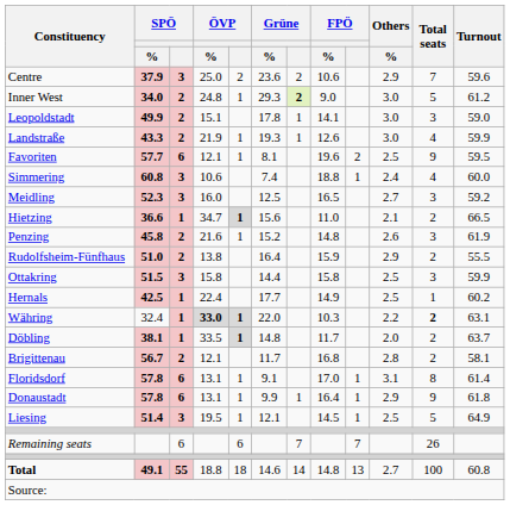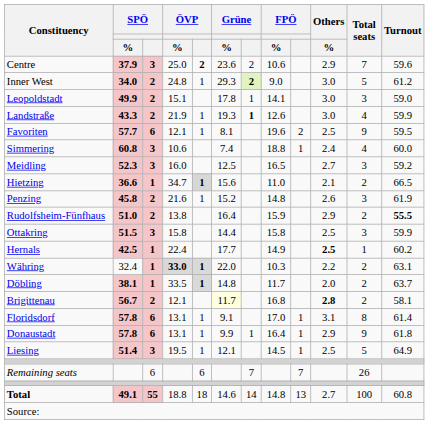Centre | ÖVP: normal -> bold
Landstraße | Grüne: normal -> bold
Rudolfsheim-Fünfhaus | Turnout: normal -> bold
Hernals | Others / %: normal -> bold
Währing | Total seats: bold -> normal
Brigittenau | Grüne / %: no background -> lightyellow background
Brigittenau | Others / %: normal -> bold
